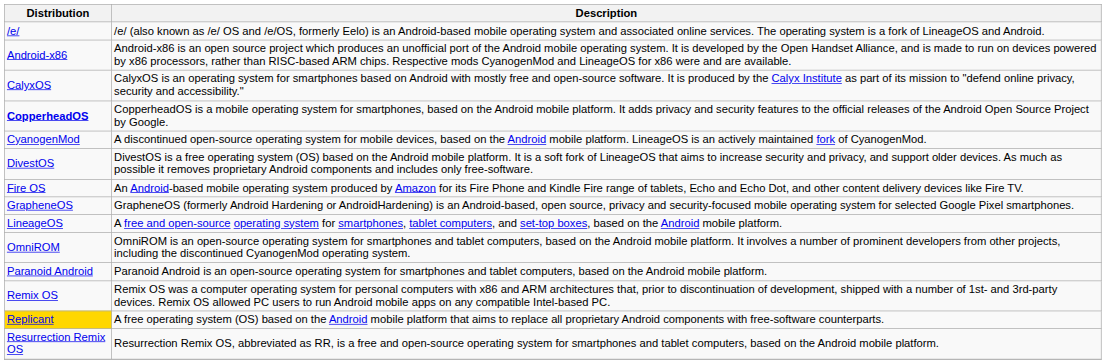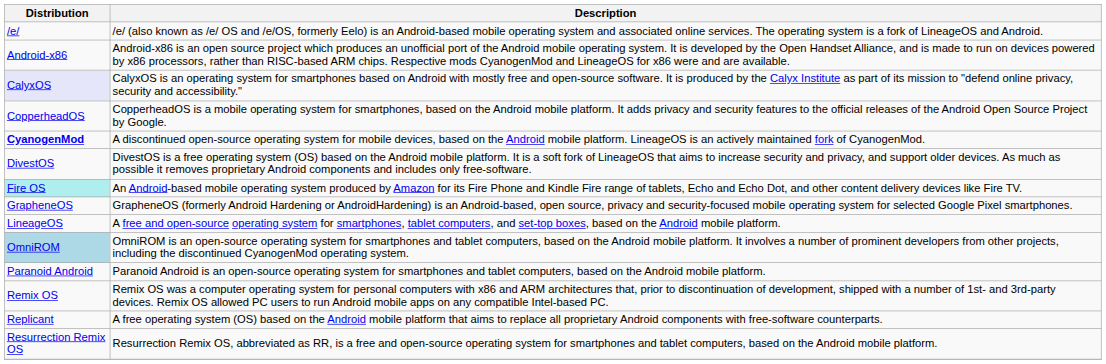CalyxOS | Distribution: no background -> lavender background
CopperheadOS | Distribution: bold -> normal
CyanogenMod | Distribution: normal -> bold
Fire OS | Distribution: no background -> paleturquoise background
OmniROM | Distribution: no background -> lightblue background
Replicant | Distribution: gold background -> no background
